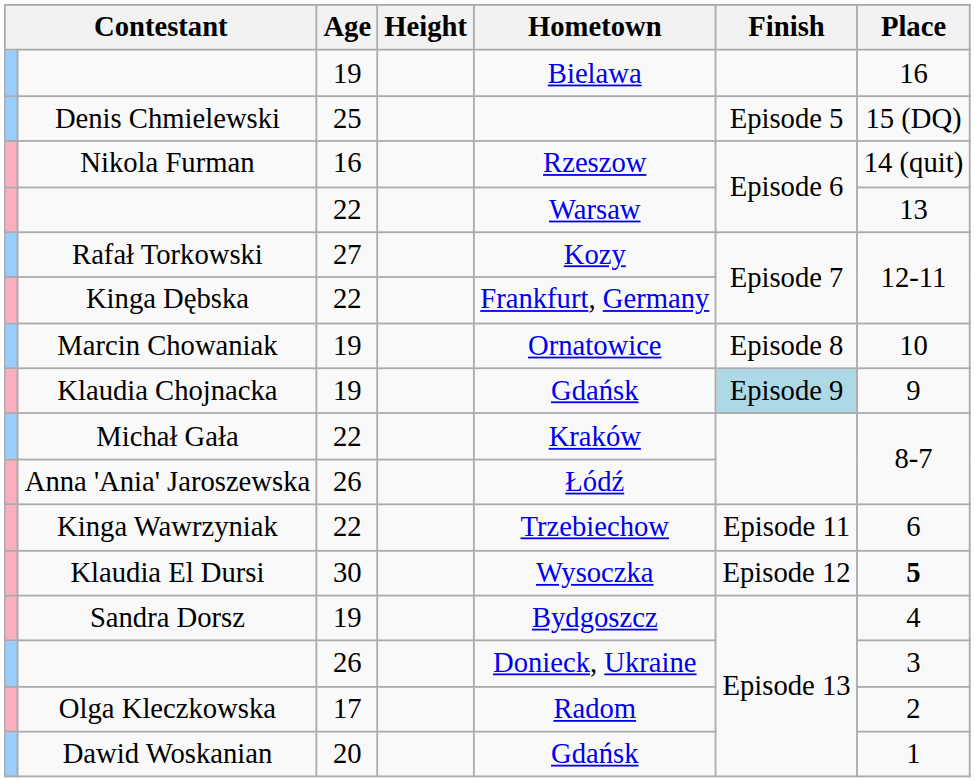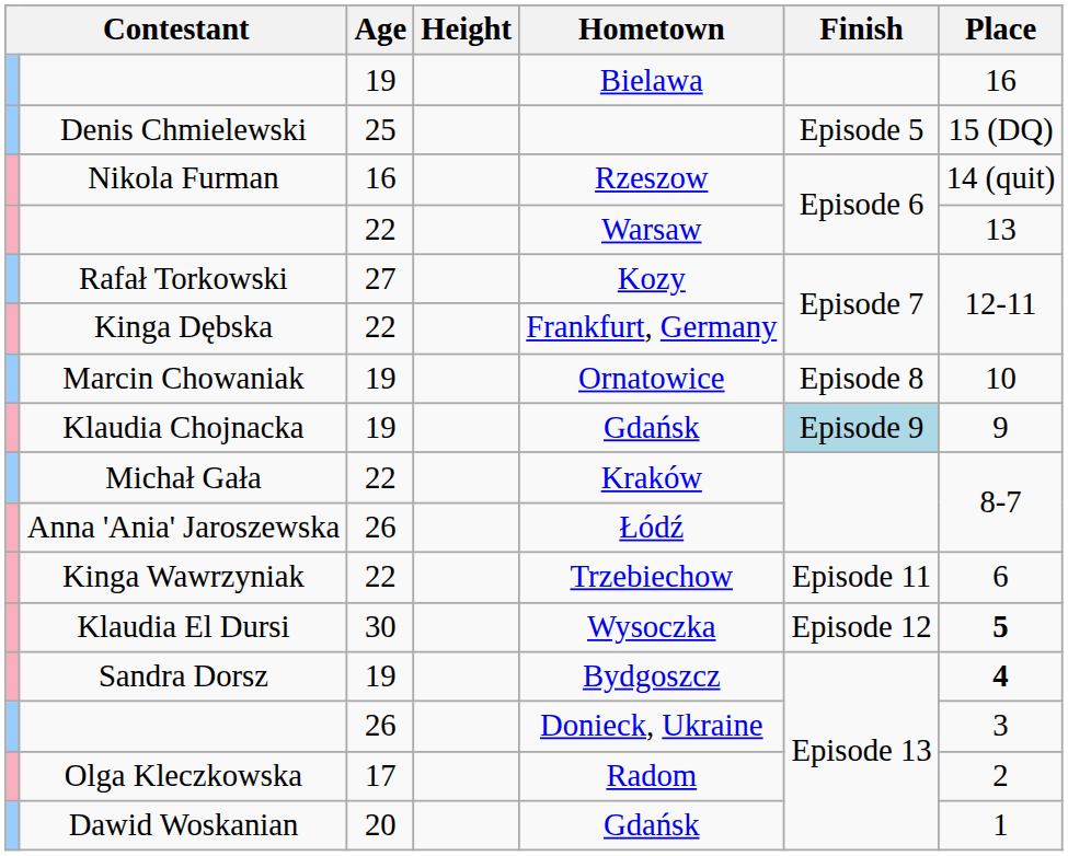Sandra Dorsz | Place: normal -> bold
